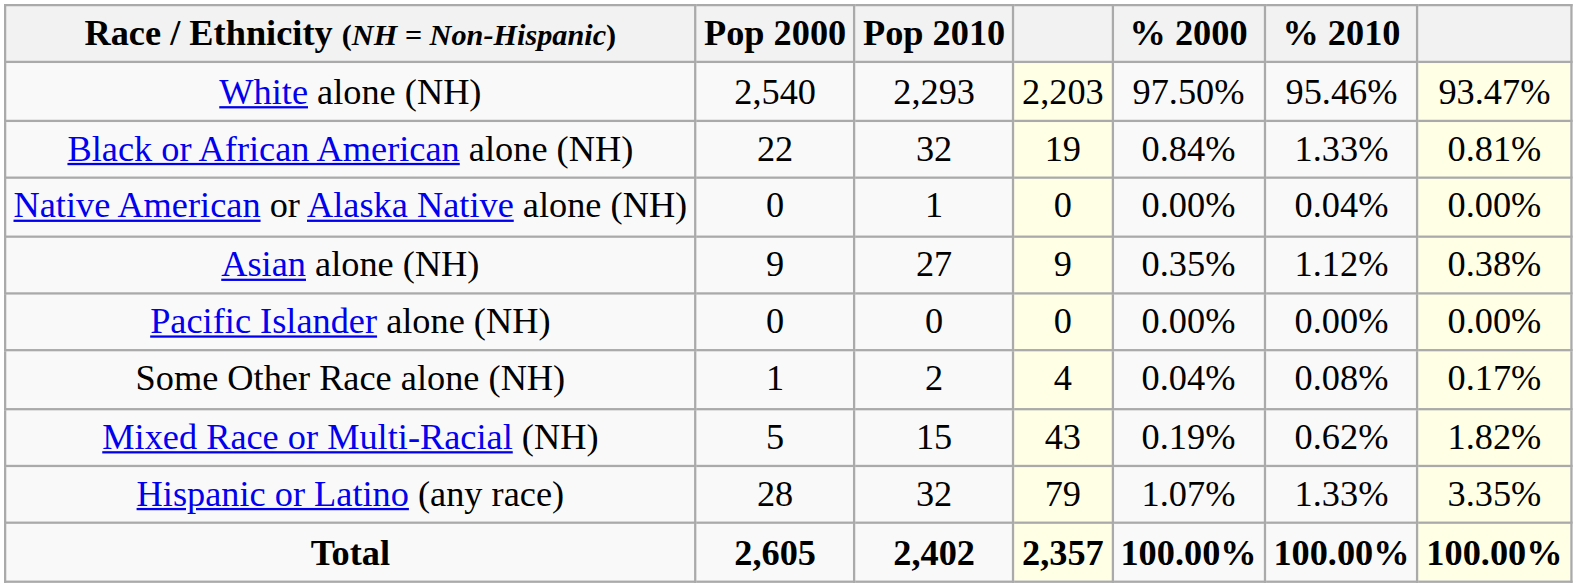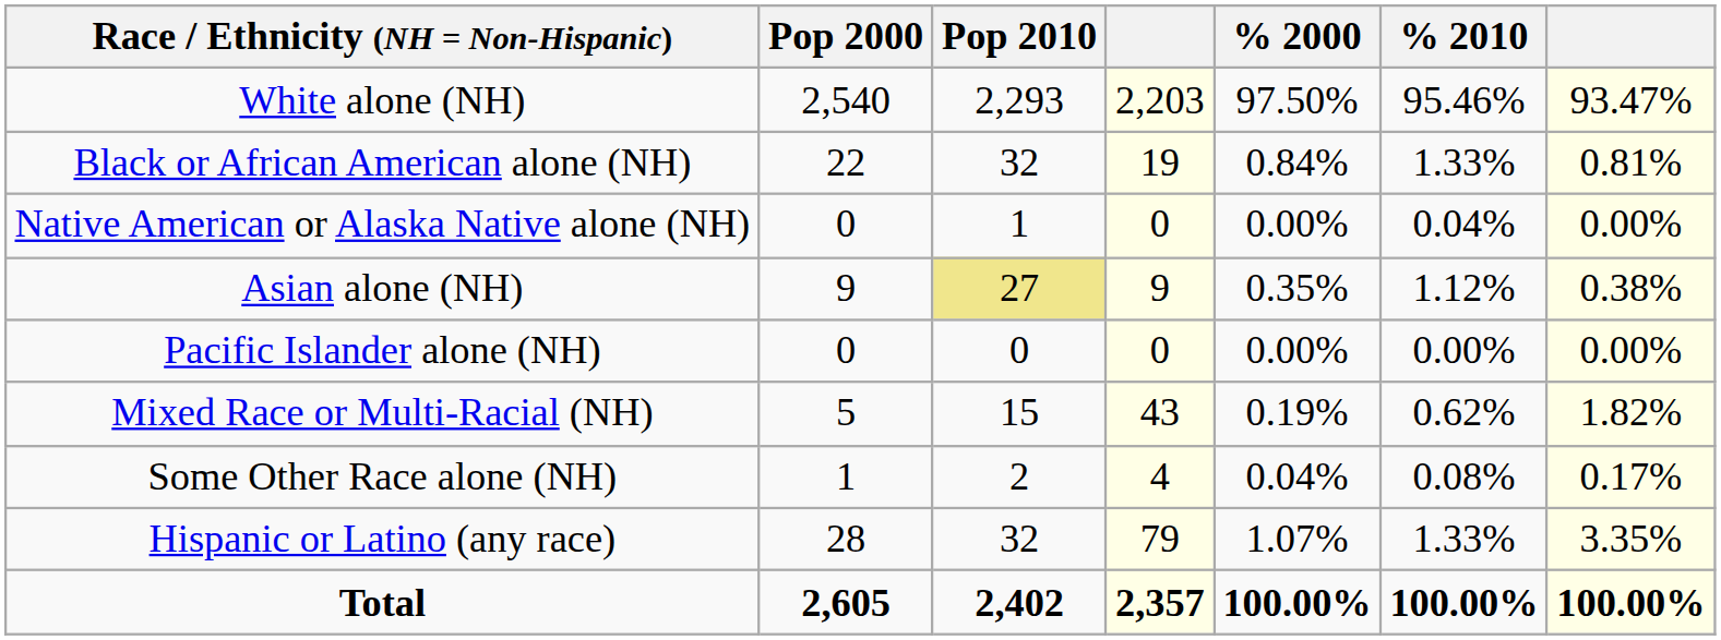Asian alone (NH) | Pop 2010: no background -> khaki background
rows swapped: Some Other Race alone (NH) <-> Mixed Race or Multi-Racial (NH)
